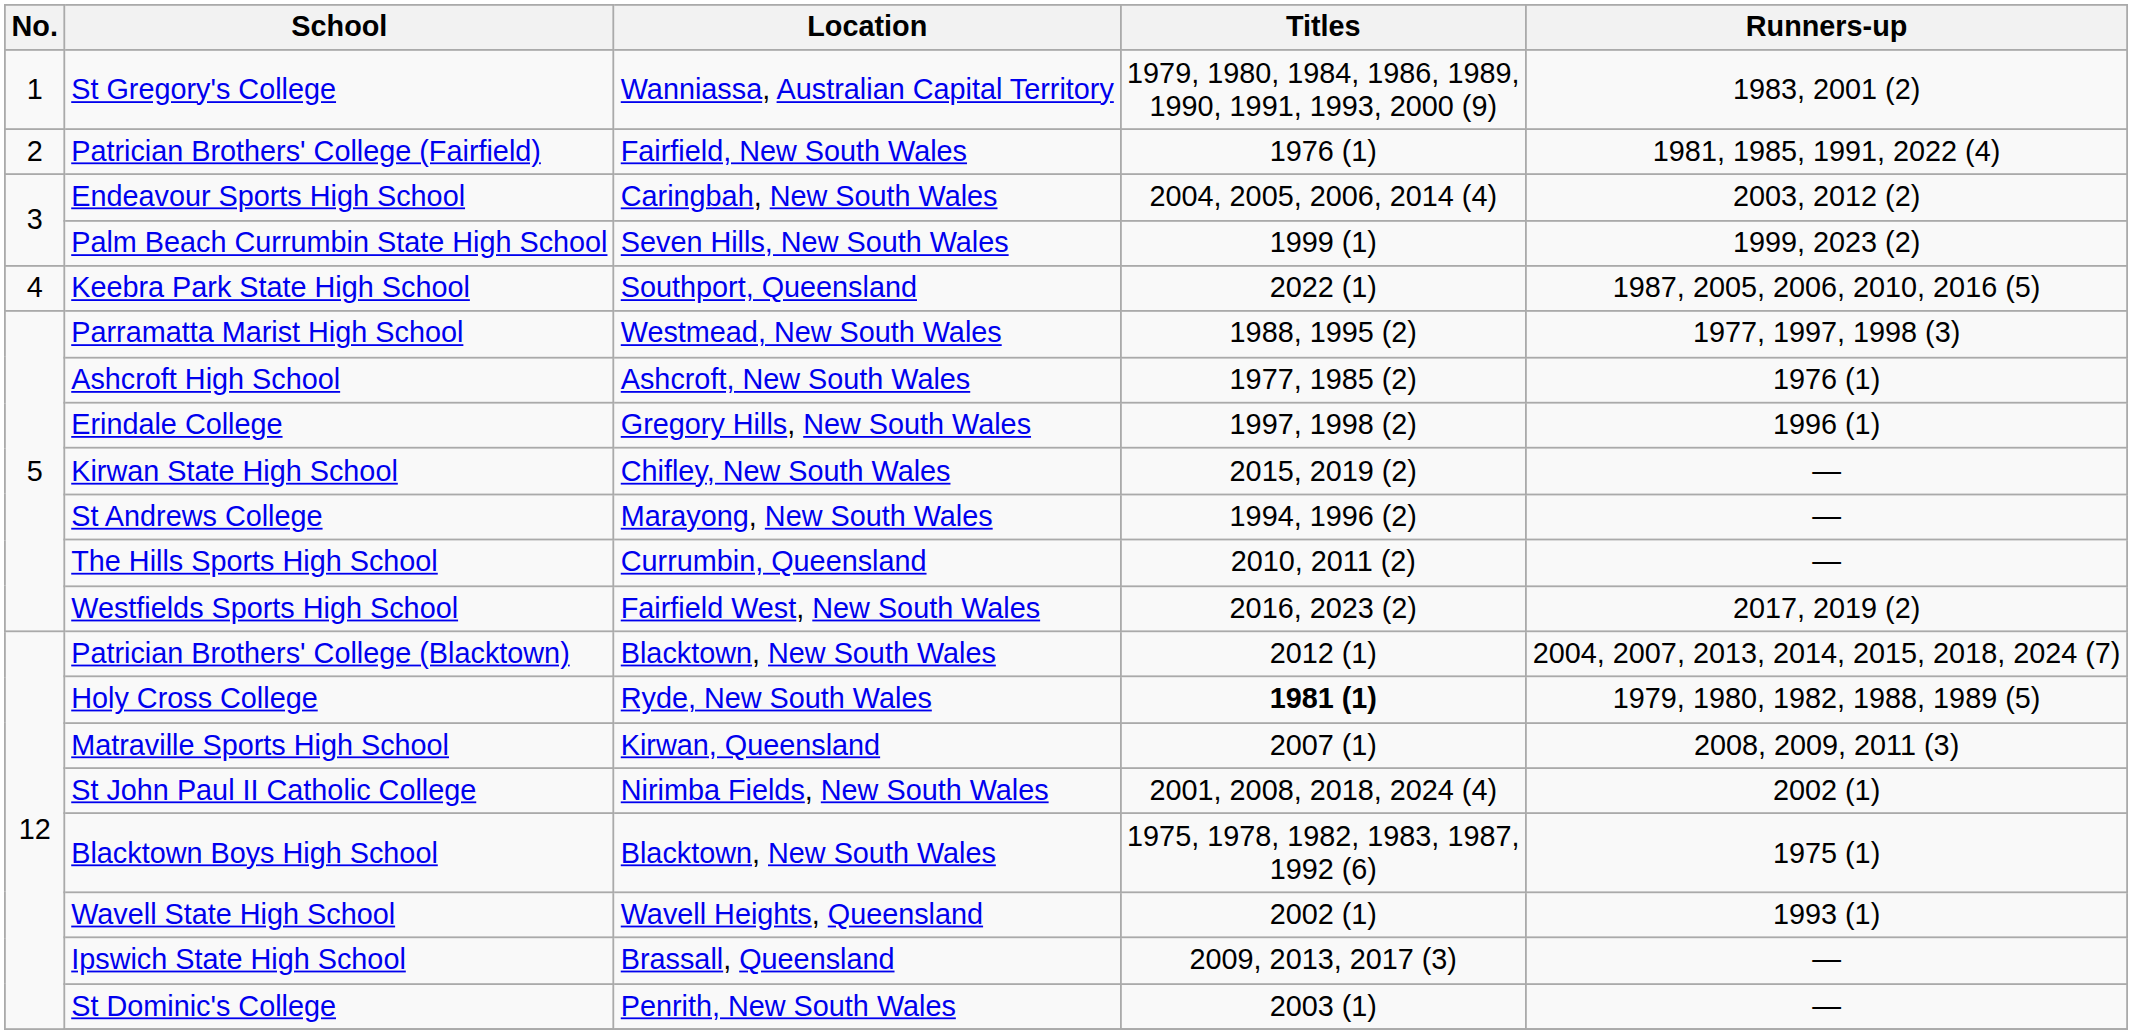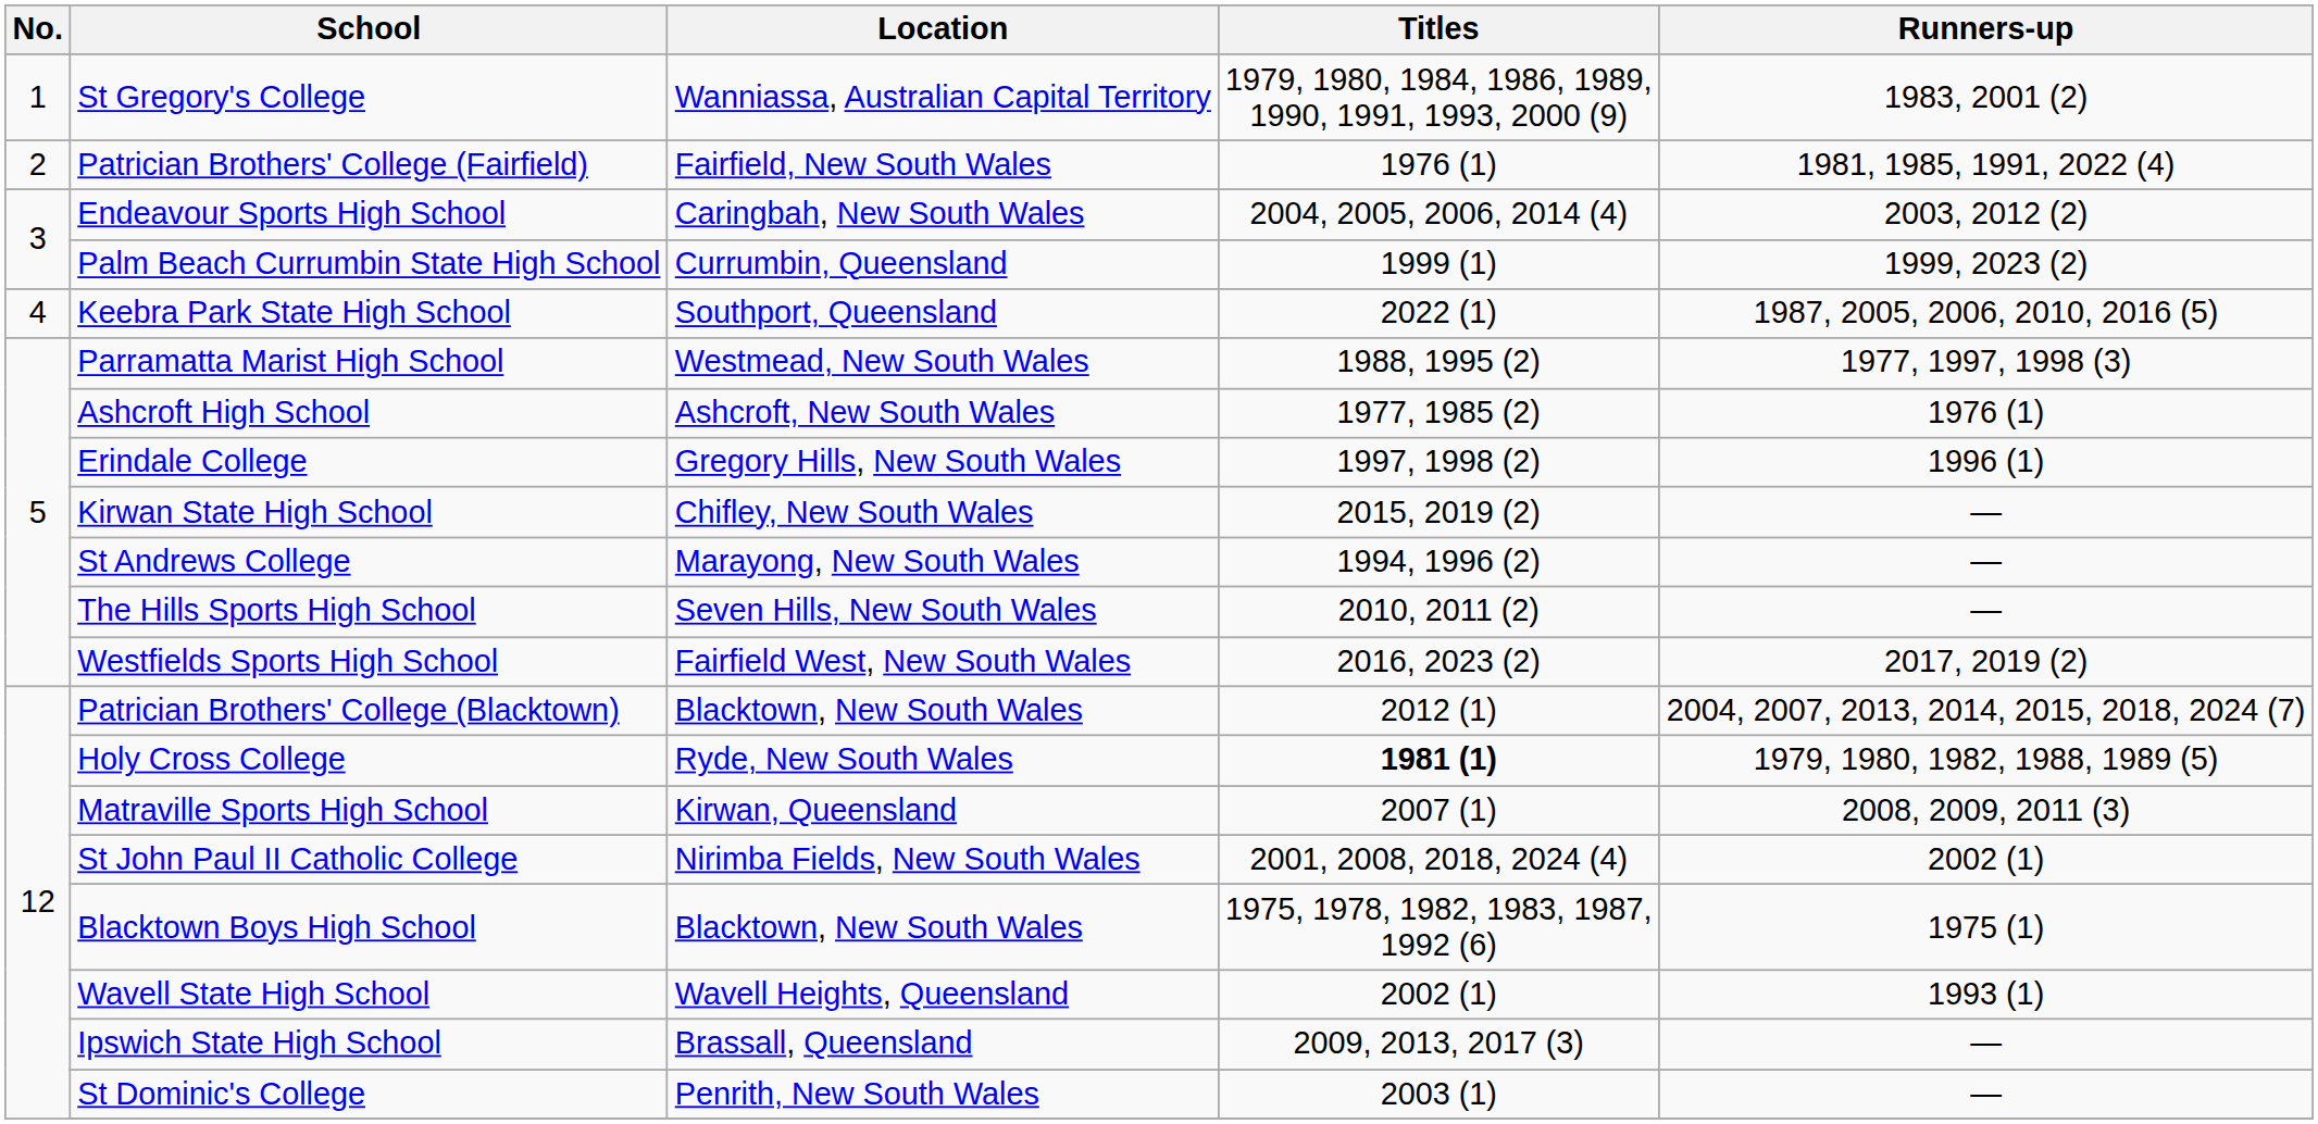Palm Beach Currumbin State High School | Location: Seven Hills, New South Wales -> Currumbin, Queensland
The Hills Sports High School | Location: Currumbin, Queensland -> Seven Hills, New South Wales
